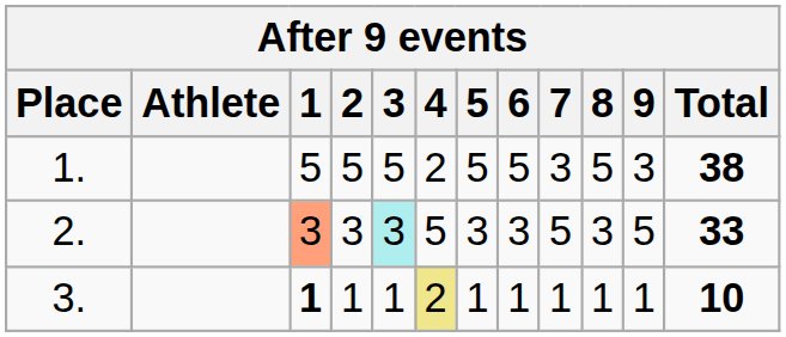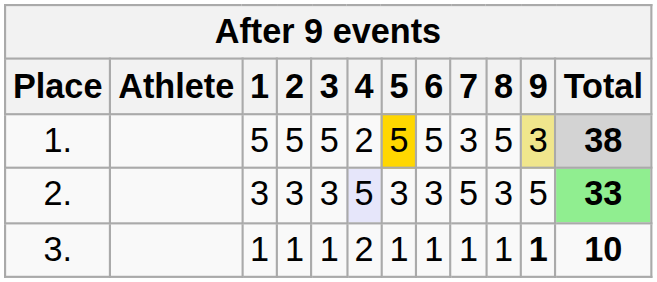1. | 5: no background -> gold background
1. | 9: no background -> khaki background
1. | Total: no background -> lightgrey background
2. | 1: lightsalmon background -> no background
2. | 3: paleturquoise background -> no background
2. | 4: no background -> lavender background
2. | Total: no background -> lightgreen background
3. | 1: bold -> normal
3. | 4: khaki background -> no background
3. | 9: normal -> bold
